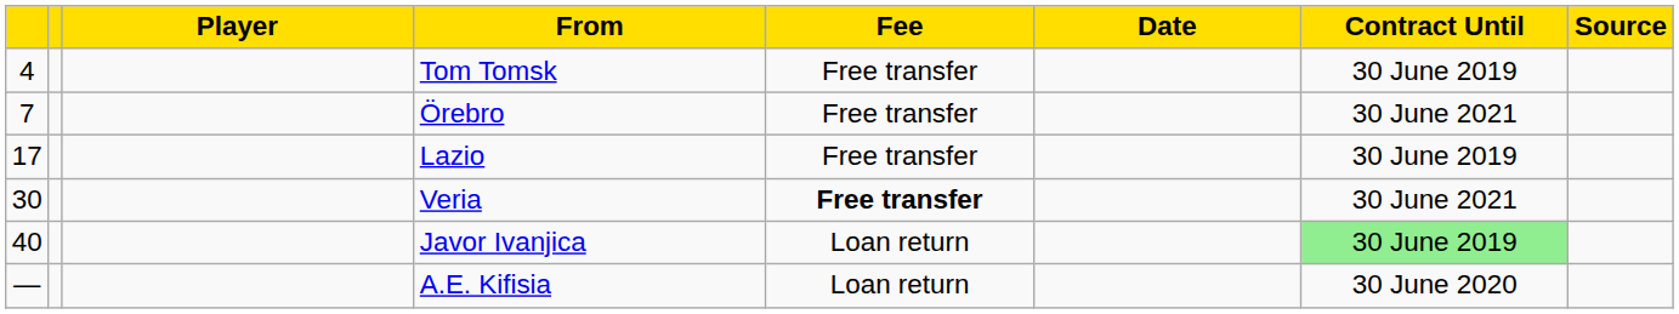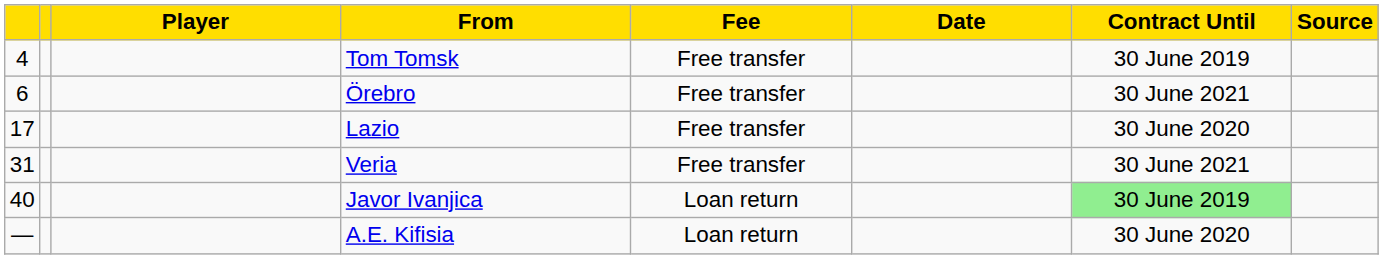Örebro | column 1: 7 -> 6
Lazio | Contract Until: 30 June 2019 -> 30 June 2020
Veria | column 1: 30 -> 31
Veria | Fee: bold -> normal
